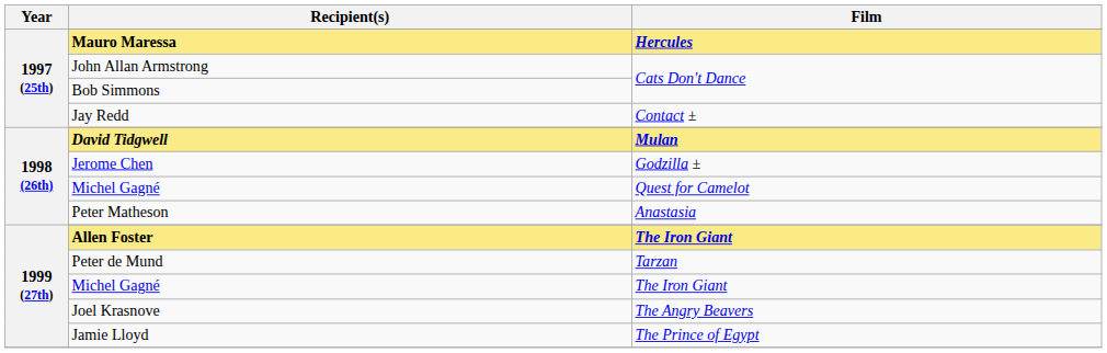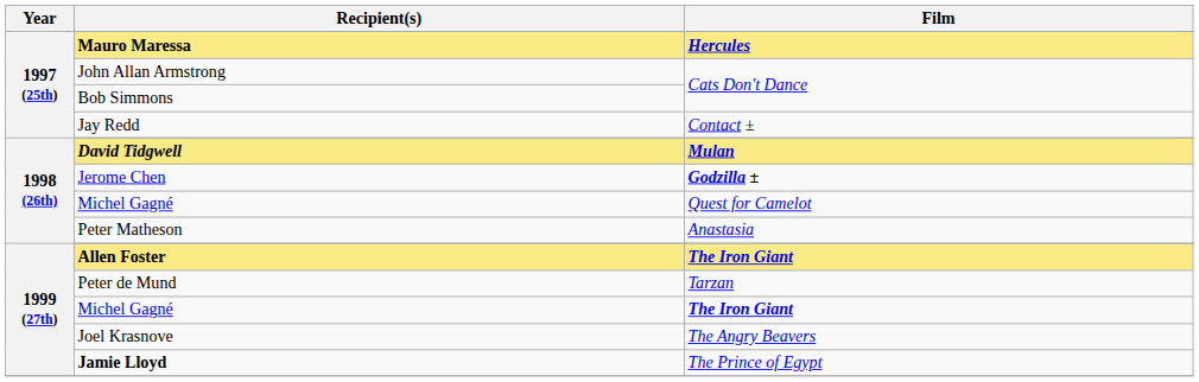Jerome Chen | Film: normal -> bold
Michel Gagné / The Iron Giant | Film: normal -> bold
Jamie Lloyd | Recipient(s): normal -> bold
